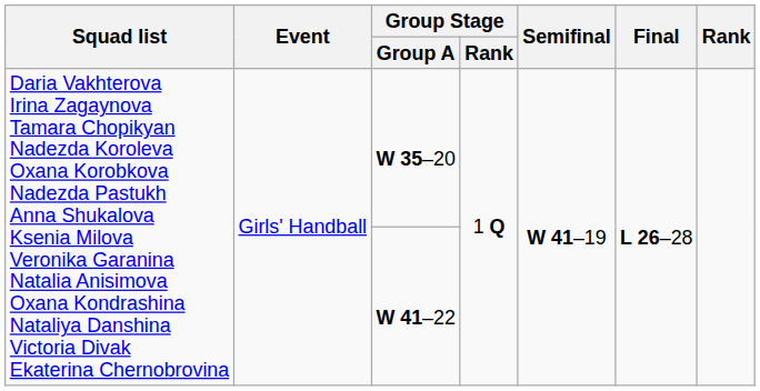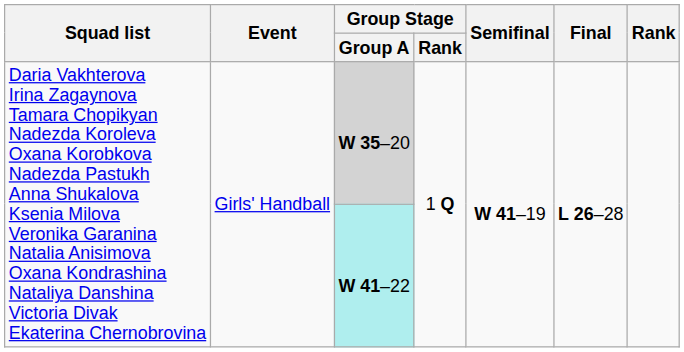W 35–20 | Group Stage / Group A: no background -> lightgrey background
W 41–22 | Group Stage / Group A: no background -> paleturquoise background
